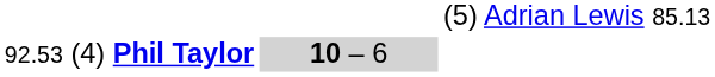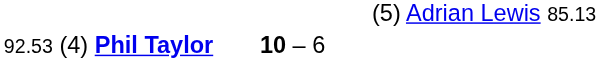92.53 (4) Phil Taylor | column 2: lightgrey background -> no background
